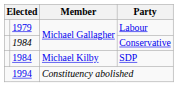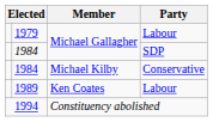1984 / Michael Gallagher | Party: Conservative -> SDP
1984 / Michael Kilby | Party: SDP -> Conservative
+ row: 1989 | Ken Coates | Labour
